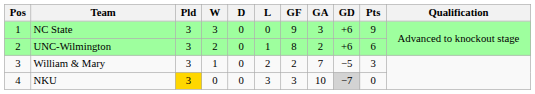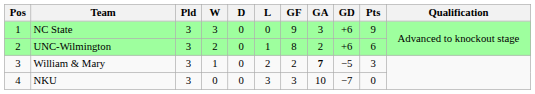William & Mary | GA: normal -> bold
NKU | Pld: gold background -> no background
NKU | GD: lightgrey background -> no background
